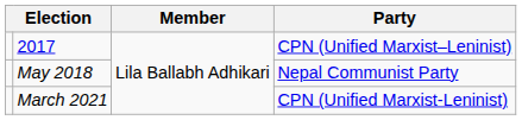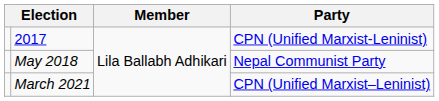2017 | Party: CPN (Unified Marxist–Leninist) -> CPN (Unified Marxist-Leninist)
March 2021 | Party: CPN (Unified Marxist-Leninist) -> CPN (Unified Marxist–Leninist)
